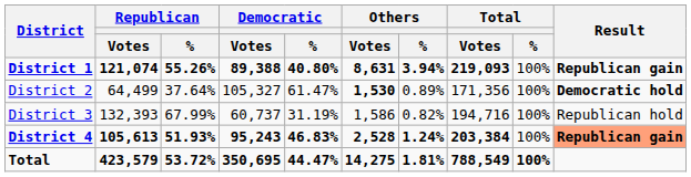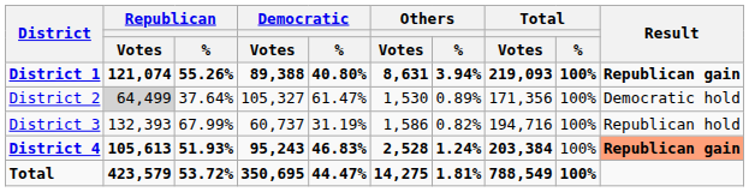District 1 | Total / %: normal -> bold
District 2 | Republican / Votes: no background -> lightgrey background
District 2 | Others / Votes: bold -> normal
District 2 | Result: bold -> normal
